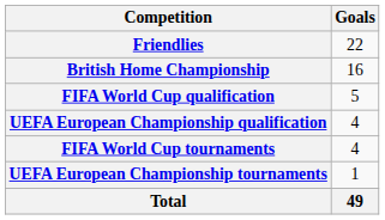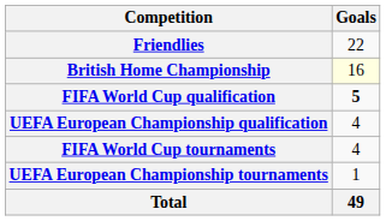British Home Championship | Goals: no background -> lightyellow background
FIFA World Cup qualification | Goals: normal -> bold
